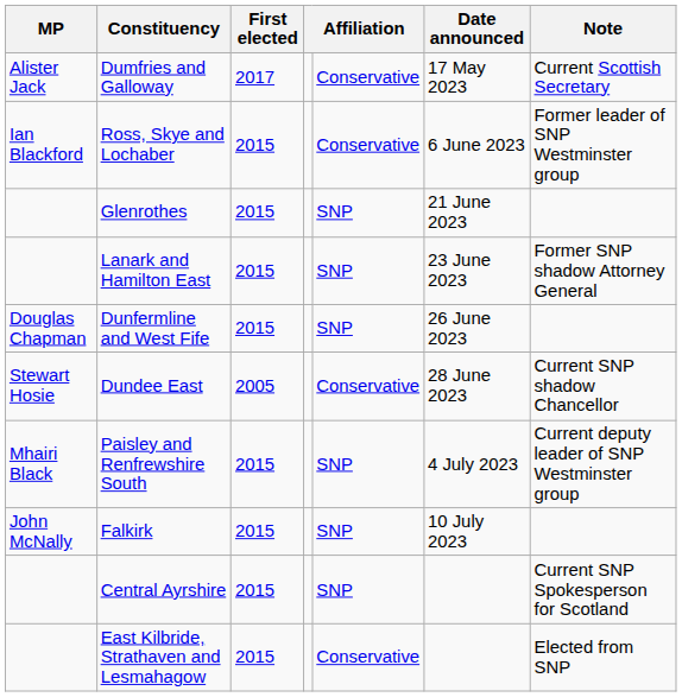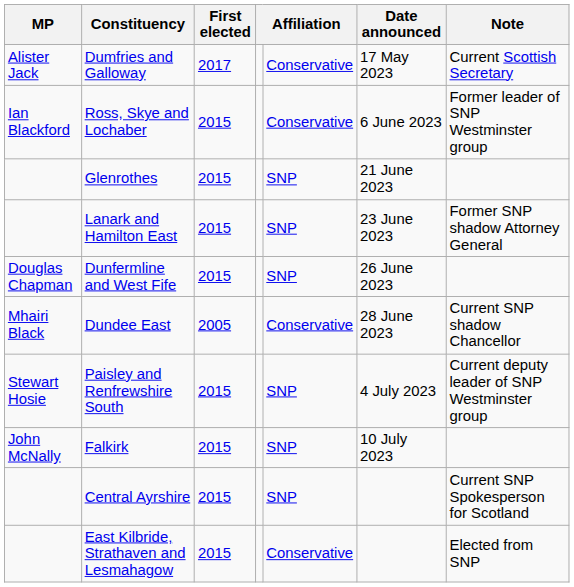Dundee East | MP: Stewart Hosie -> Mhairi Black
Paisley and Renfrewshire South | MP: Mhairi Black -> Stewart Hosie
